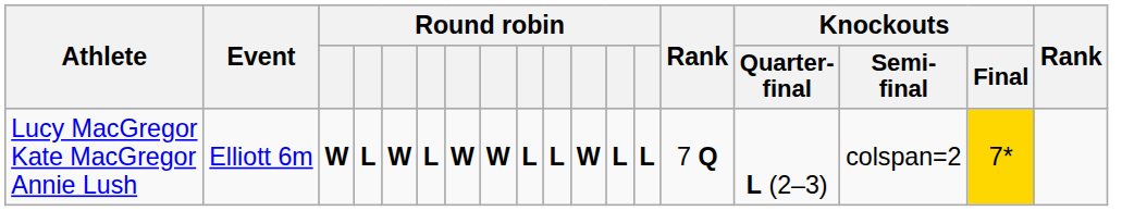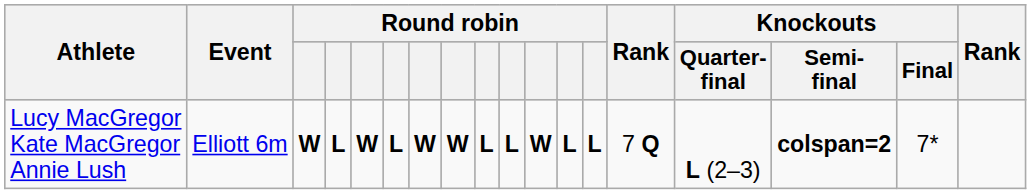Lucy MacGregor Kate MacGregor Annie Lush | Knockouts / Semi- final: normal -> bold
Lucy MacGregor Kate MacGregor Annie Lush | Knockouts / Final: gold background -> no background
